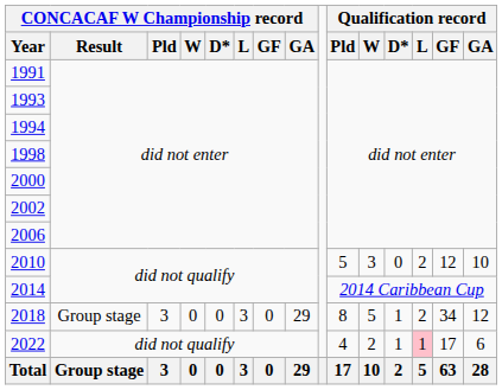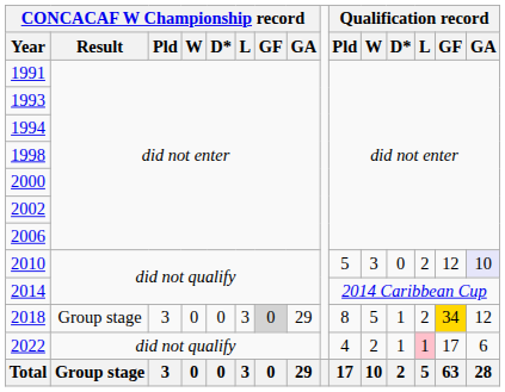2010 | Qualification record / GA: no background -> lavender background
2018 | CONCACAF W Championship record / GF: no background -> lightgrey background
2018 | Qualification record / GF: no background -> gold background
